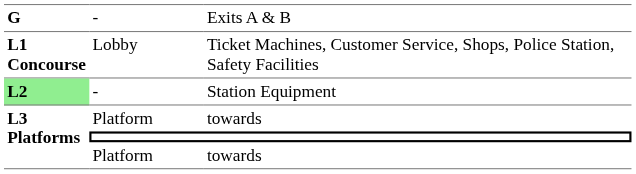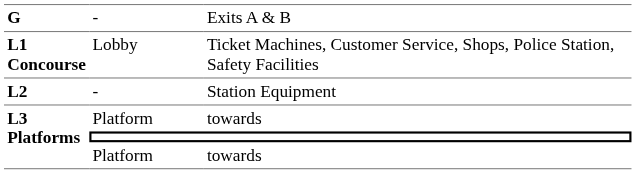- / Station Equipment | column 1: lightgreen background -> no background
